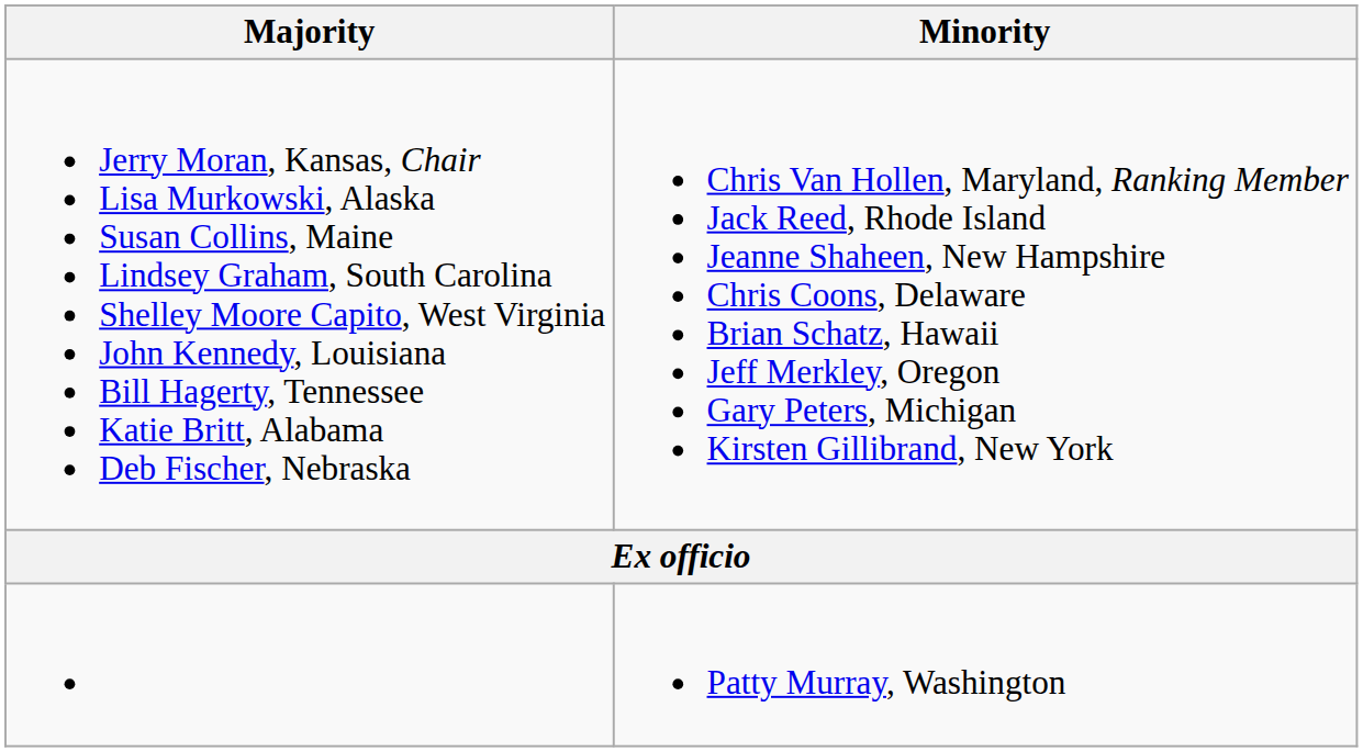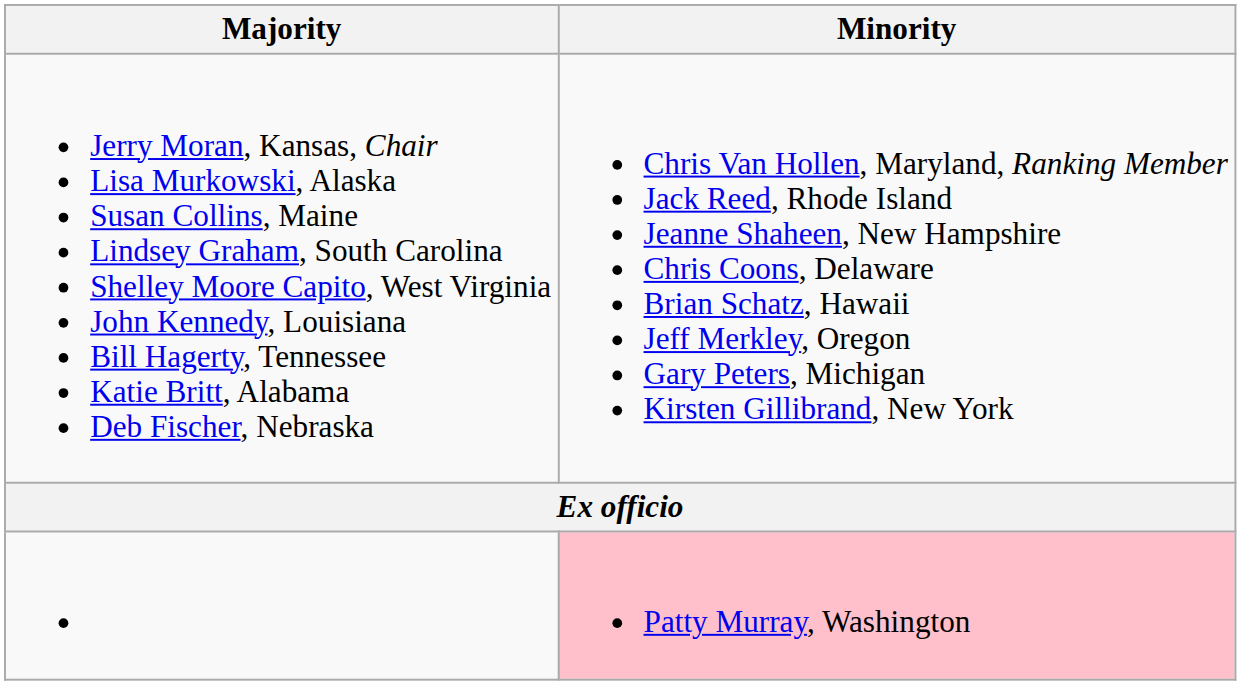row 4 | Minority: no background -> pink background
